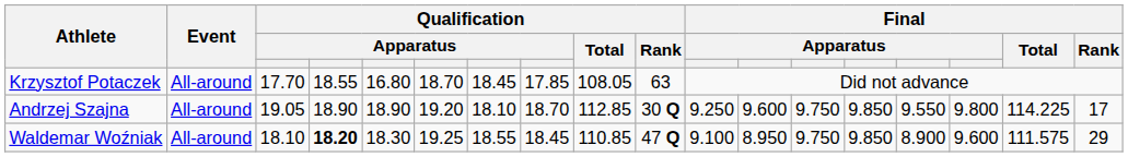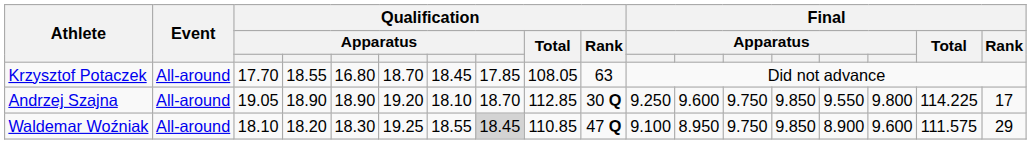row 6 | column 4: bold -> normal
row 6 | column 8: no background -> lightgrey background
